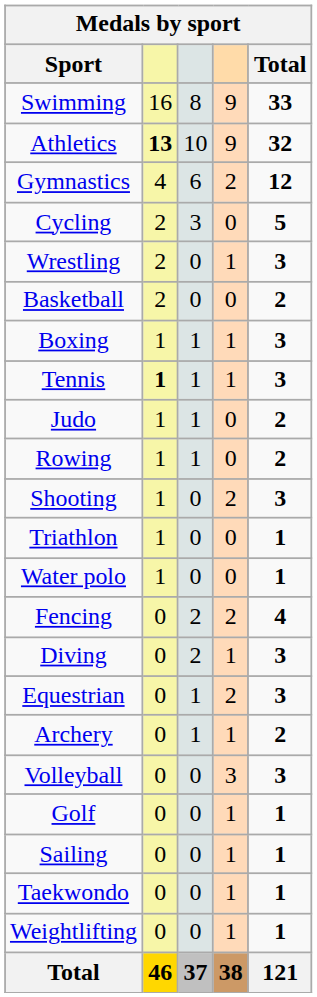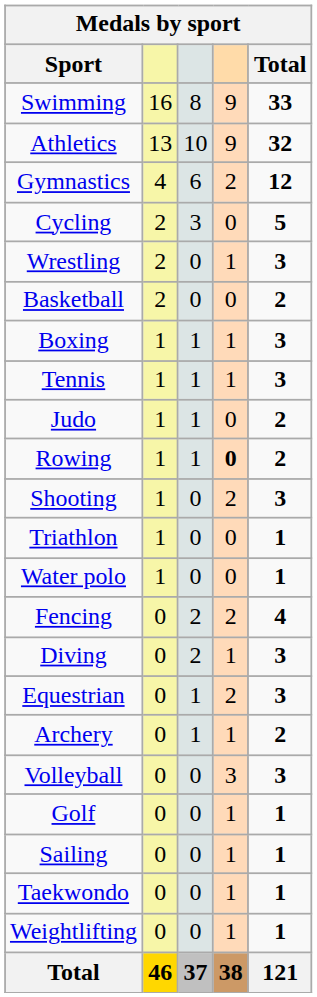Athletics | column 2: bold -> normal
Tennis | column 2: bold -> normal
Rowing | column 4: normal -> bold
